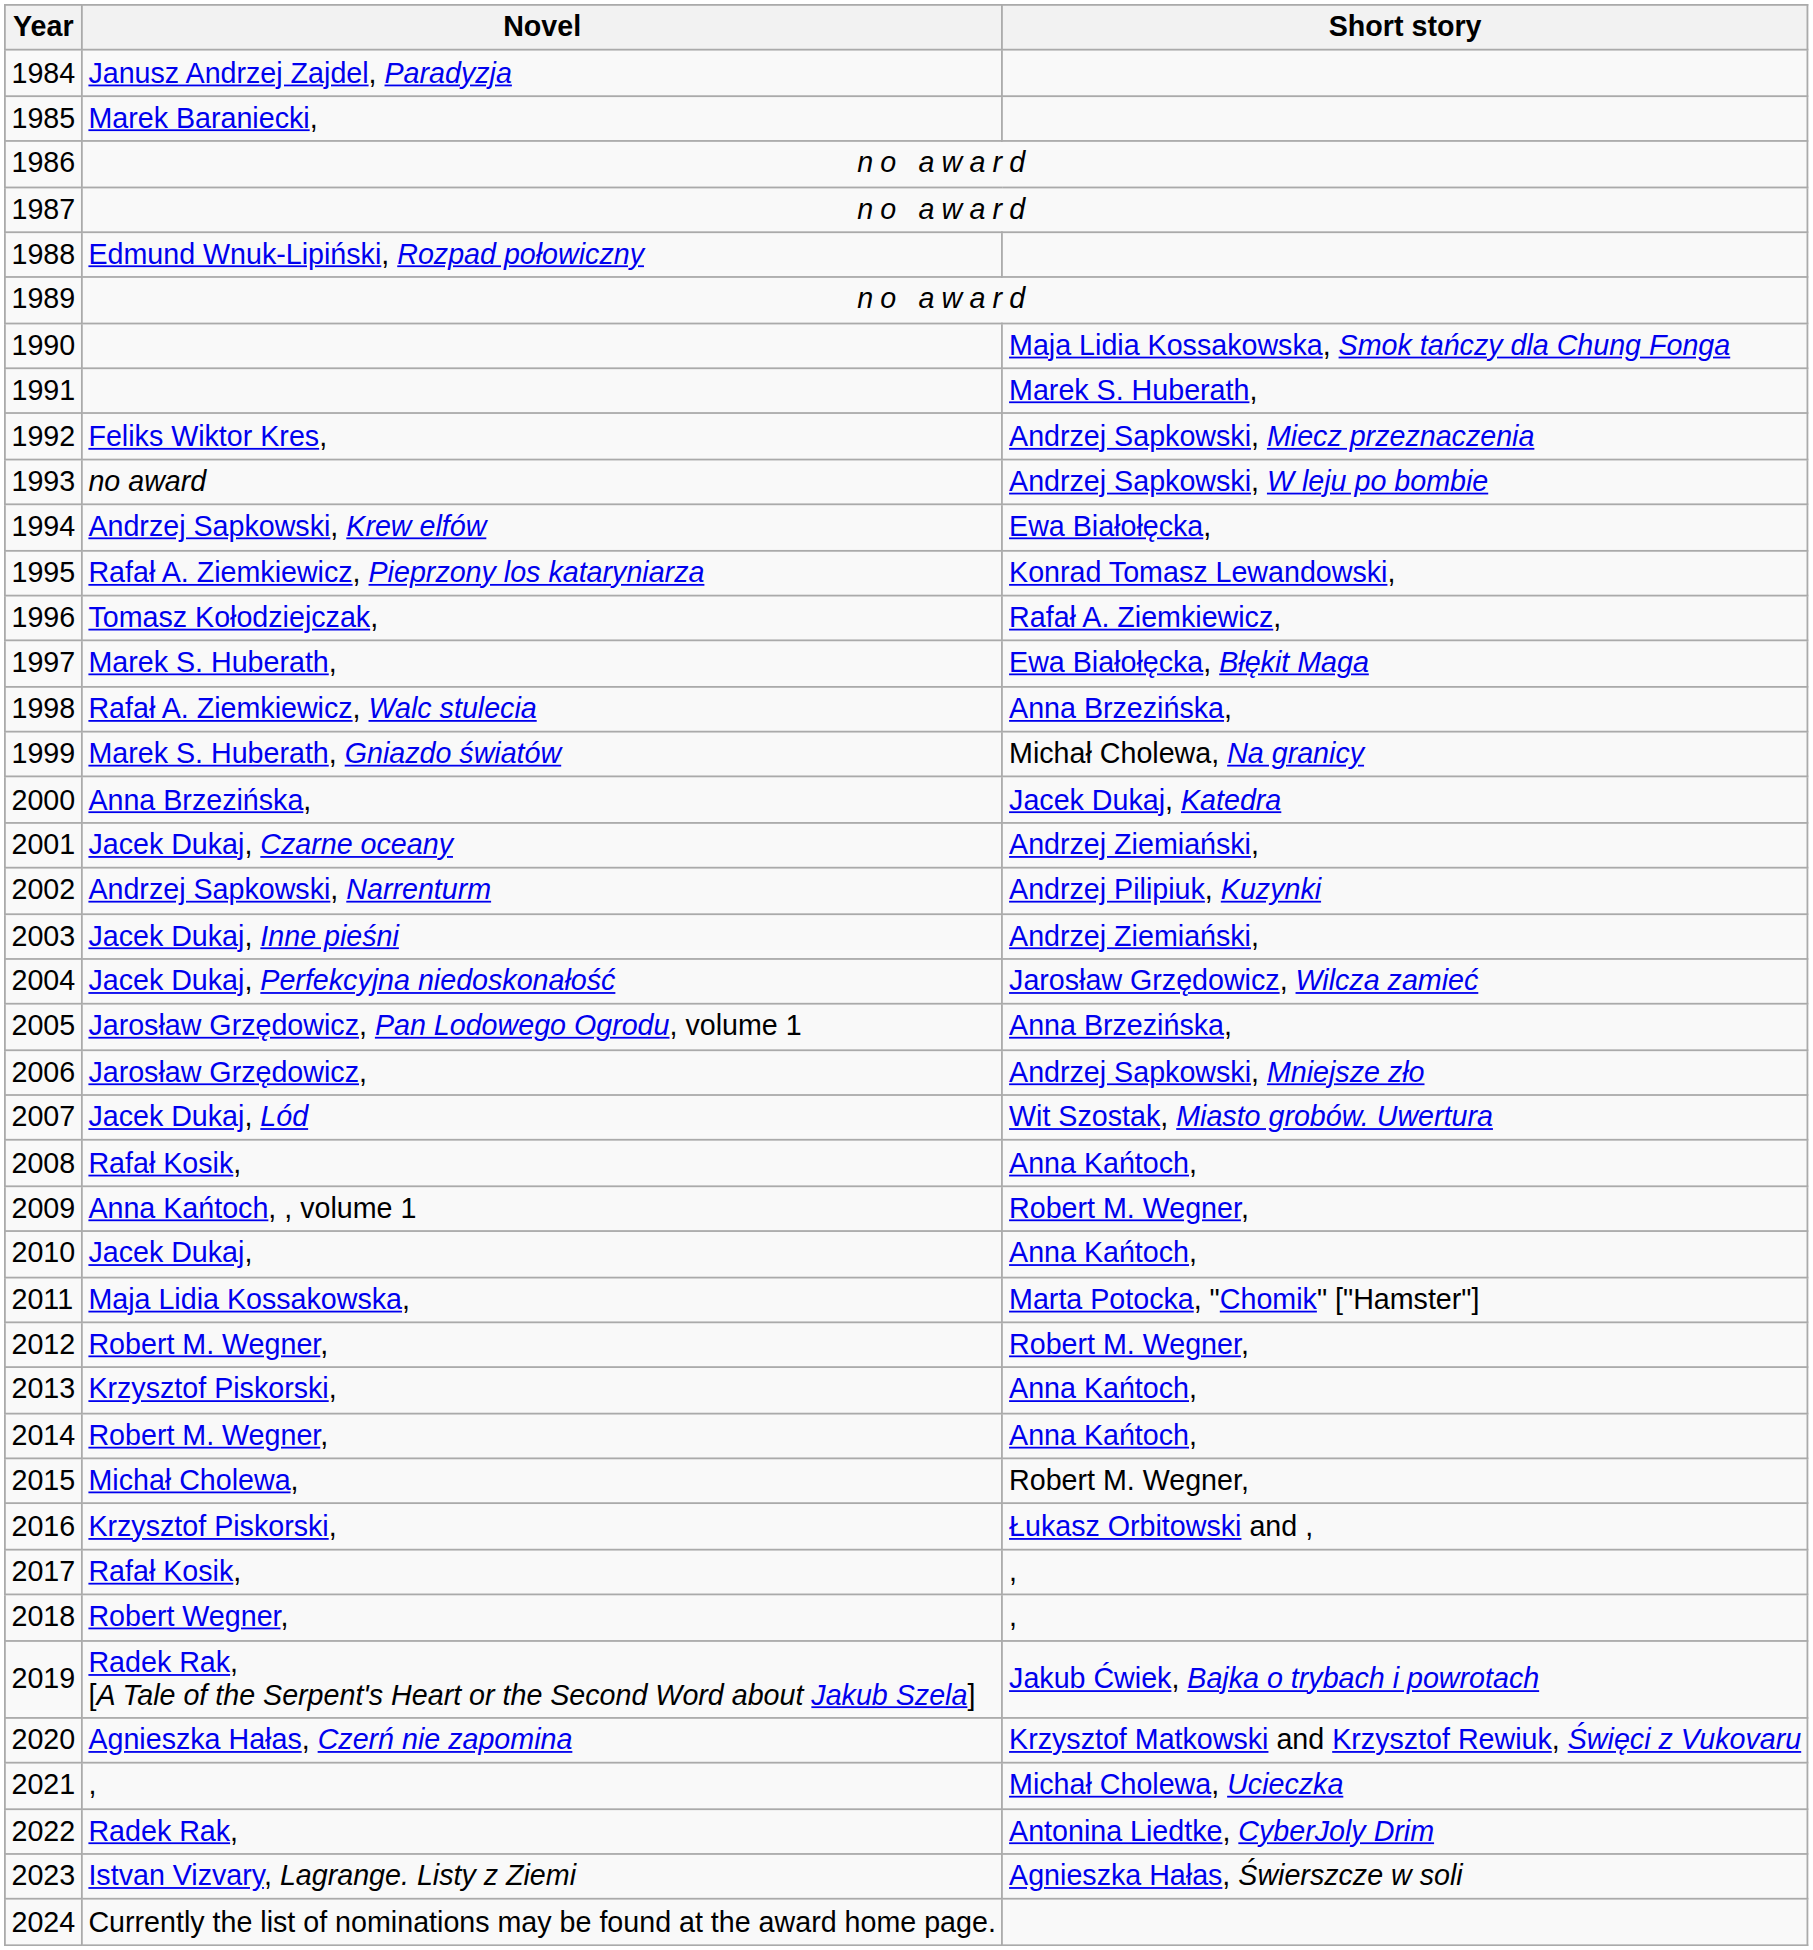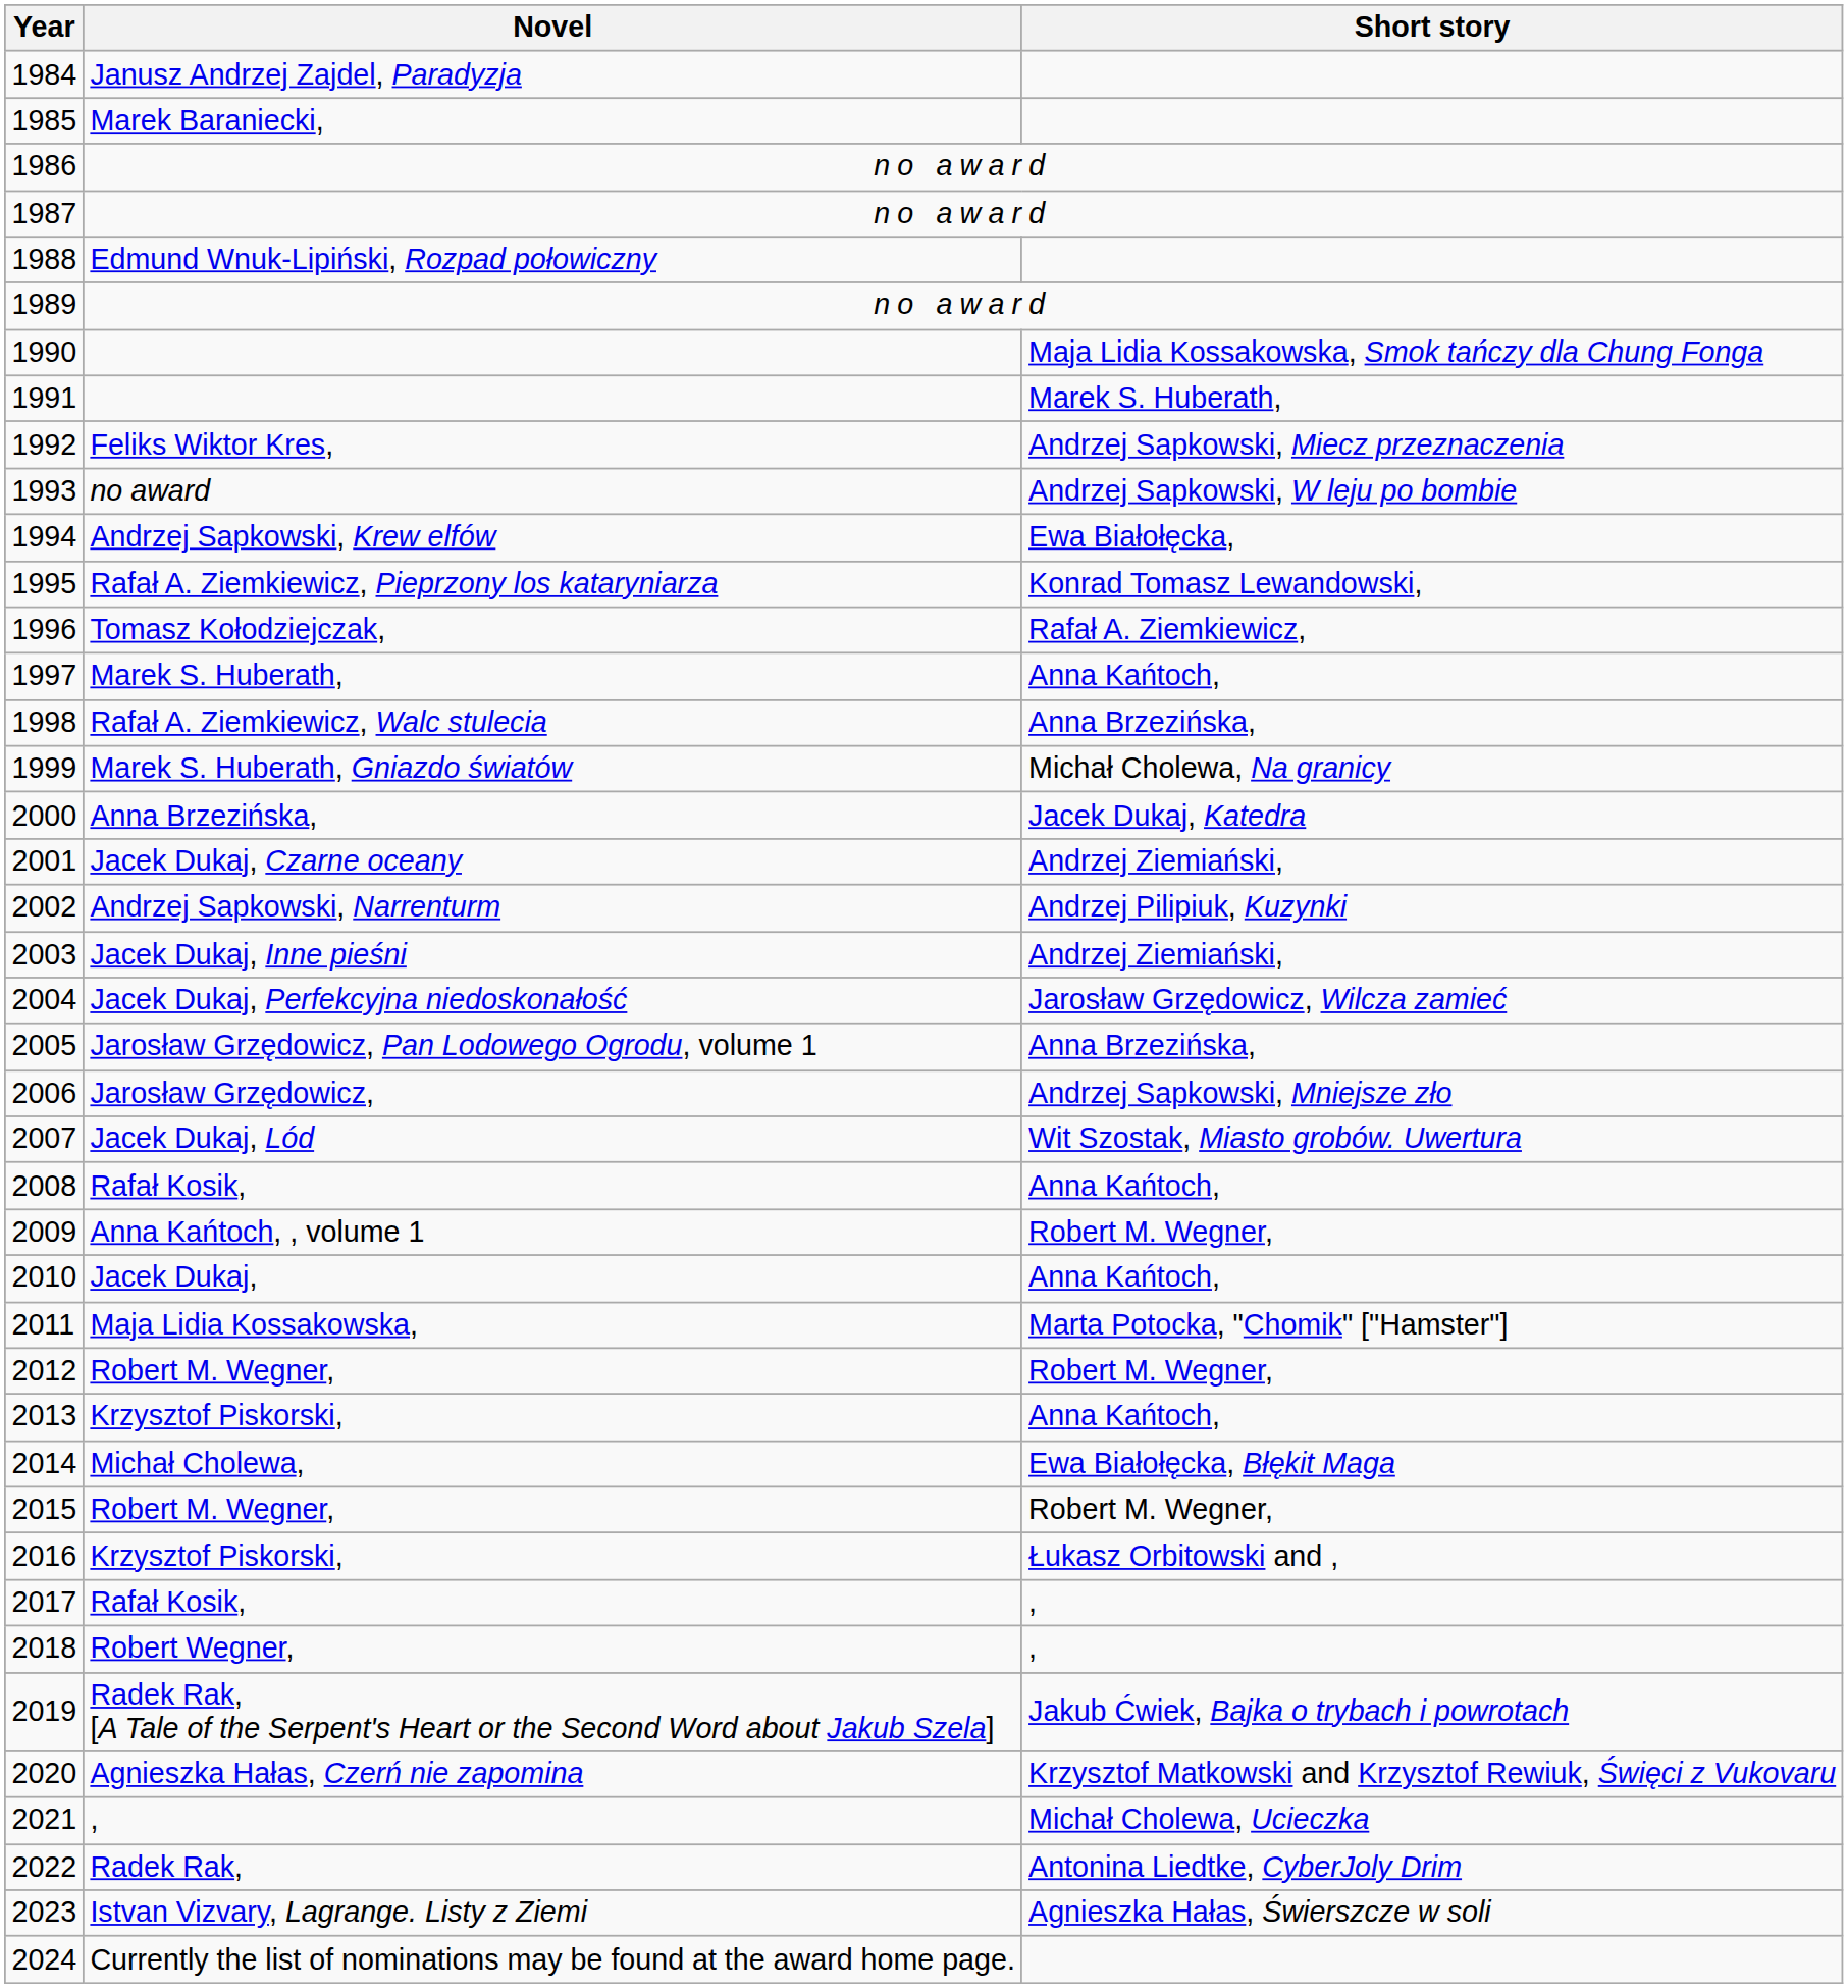1997 | Short story: Ewa Białołęcka, Błękit Maga -> Anna Kańtoch,
2014 | Novel: Robert M. Wegner, -> Michał Cholewa,
2014 | Short story: Anna Kańtoch, -> Ewa Białołęcka, Błękit Maga
2015 | Novel: Michał Cholewa, -> Robert M. Wegner,
